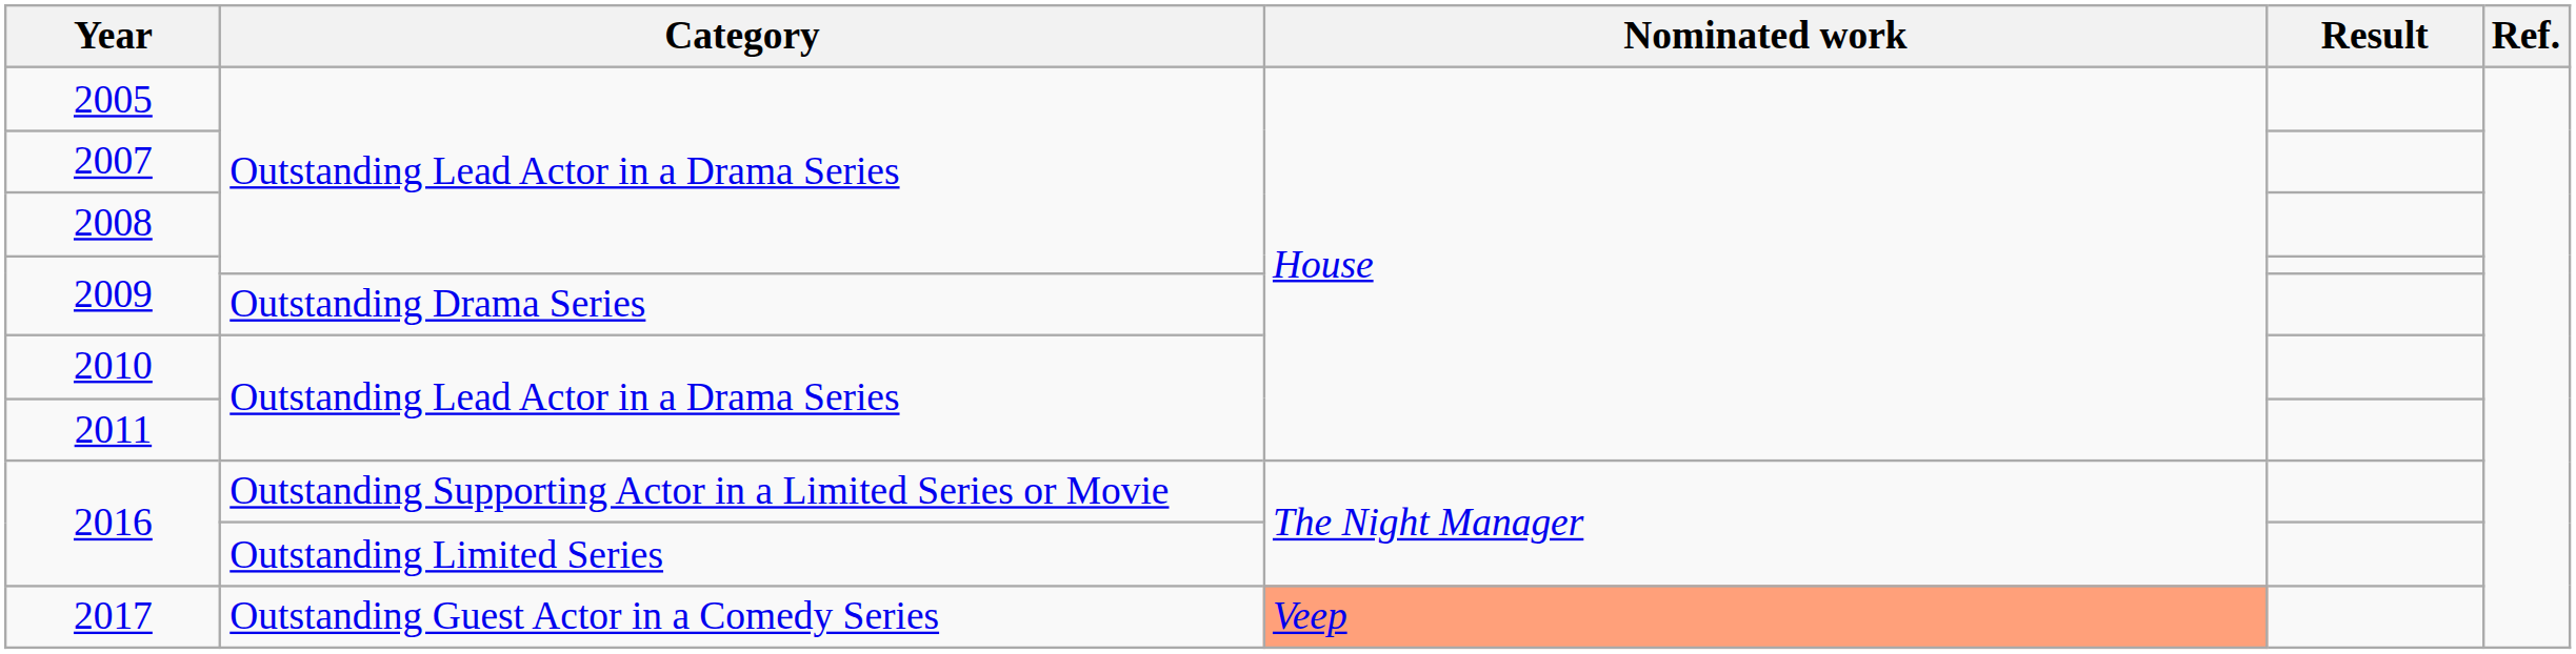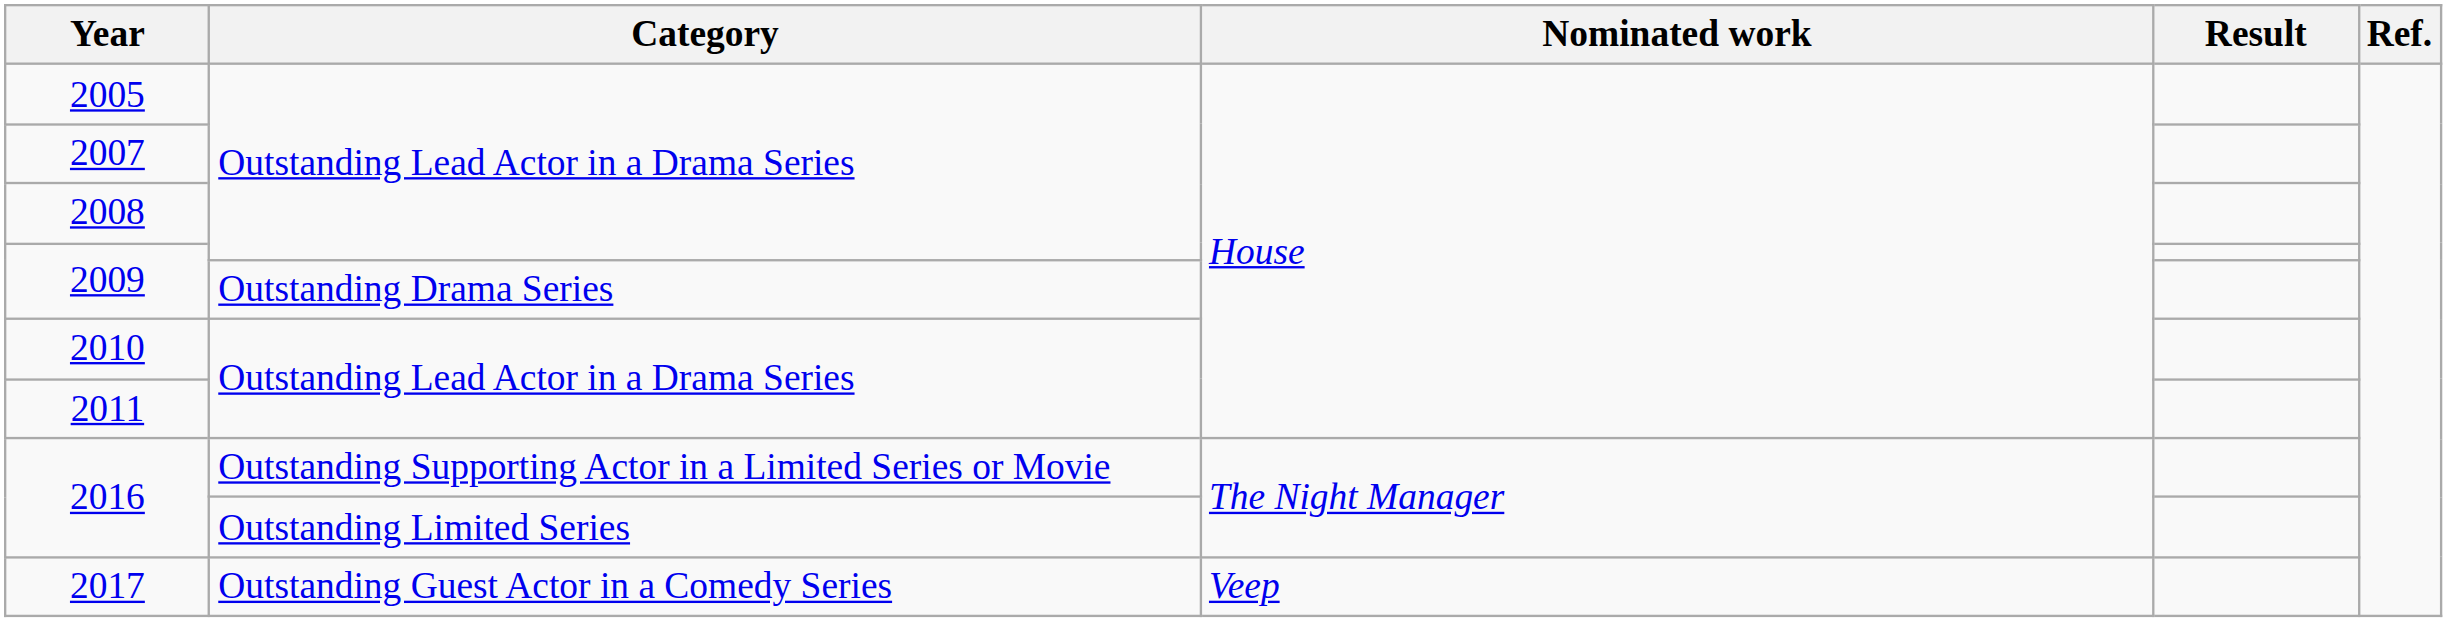2017 | Nominated work: lightsalmon background -> no background
